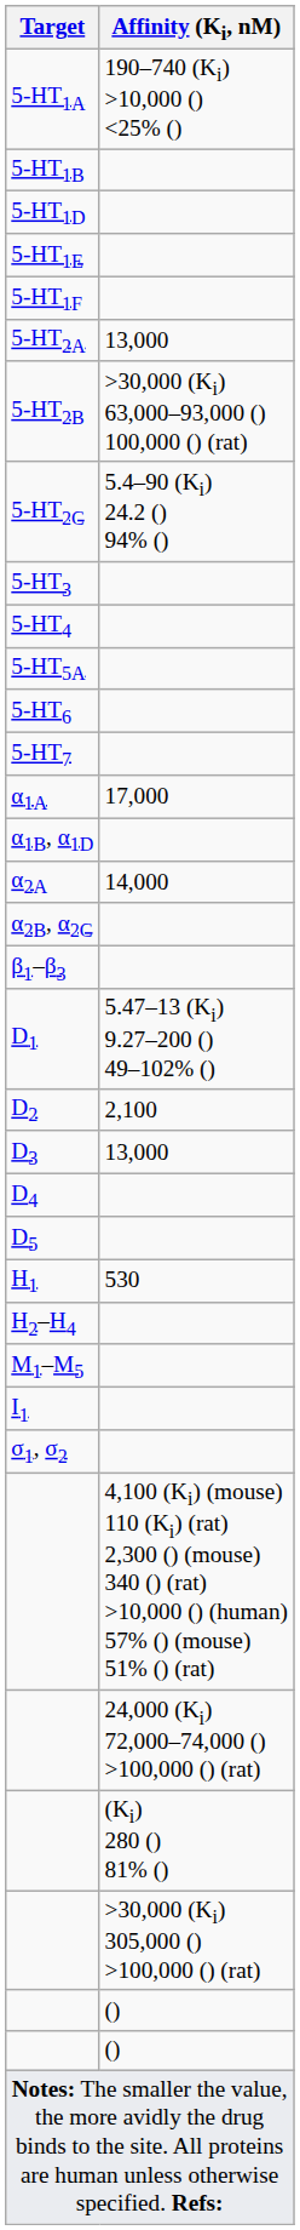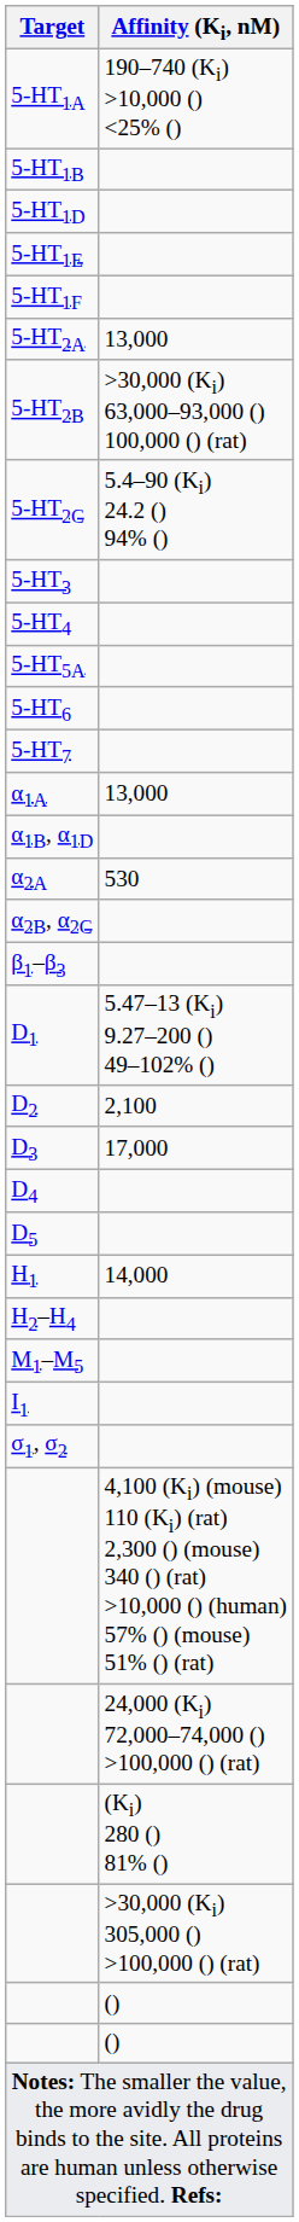row 15 | Affinity (Ki, nM): 17,000 -> 13,000
row 17 | Affinity (Ki, nM): 14,000 -> 530
row 22 | Affinity (Ki, nM): 13,000 -> 17,000
row 25 | Affinity (Ki, nM): 530 -> 14,000
